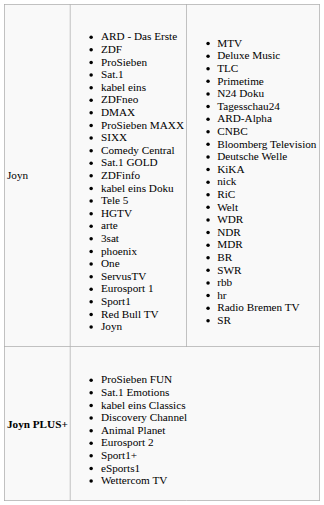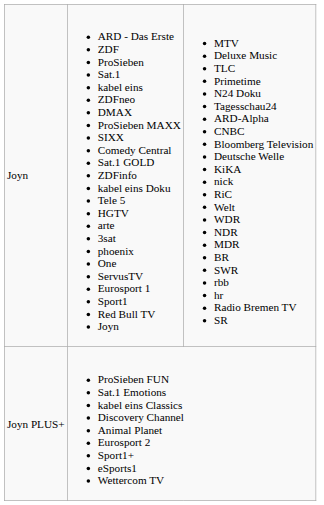Joyn PLUS+ | column 1: bold -> normal
